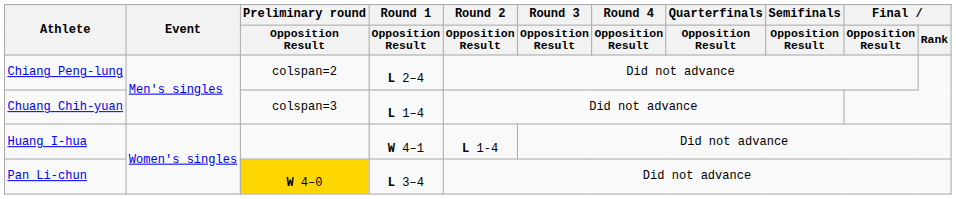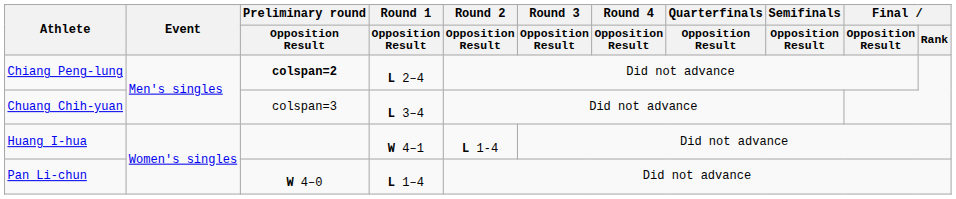Chiang Peng-lung | Preliminary round / Opposition Result: normal -> bold
Chuang Chih-yuan | Round 1 / Opposition Result: L 1–4 -> L 3–4
Pan Li-chun | Preliminary round / Opposition Result: gold background -> no background
Pan Li-chun | Round 1 / Opposition Result: L 3–4 -> L 1–4
